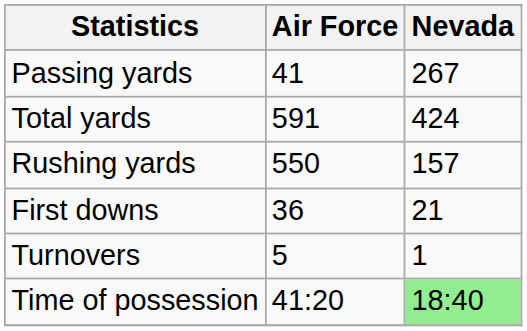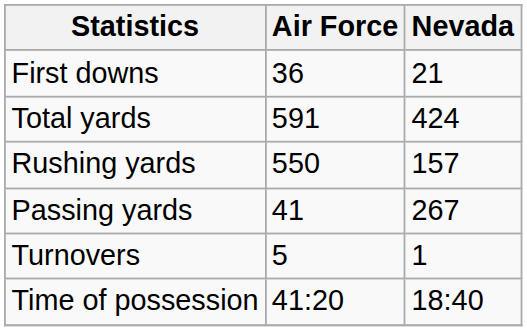rows swapped: First downs <-> Passing yards
Time of possession | Nevada: lightgreen background -> no background
